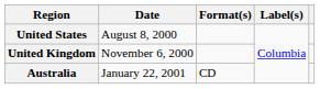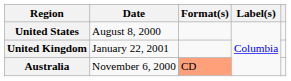United Kingdom | Date: November 6, 2000 -> January 22, 2001
Australia | Date: January 22, 2001 -> November 6, 2000
Australia | Format(s): no background -> lightsalmon background
